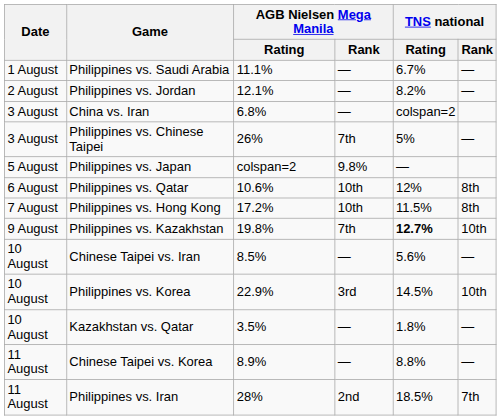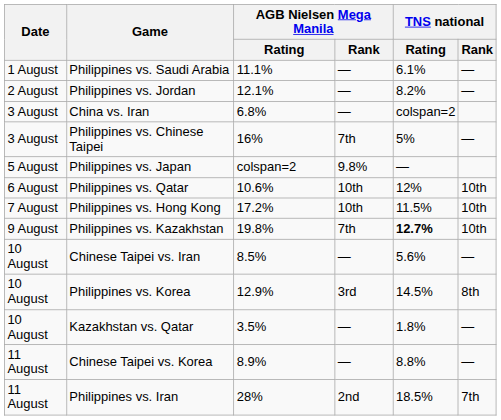Philippines vs. Saudi Arabia | TNS national / Rating: 6.7% -> 6.1%
Philippines vs. Chinese Taipei | AGB Nielsen Mega Manila / Rating: 26% -> 16%
Philippines vs. Qatar | TNS national / Rank: 8th -> 10th
Philippines vs. Hong Kong | TNS national / Rank: 8th -> 10th
Philippines vs. Korea | AGB Nielsen Mega Manila / Rating: 22.9% -> 12.9%
Philippines vs. Korea | TNS national / Rank: 10th -> 8th
